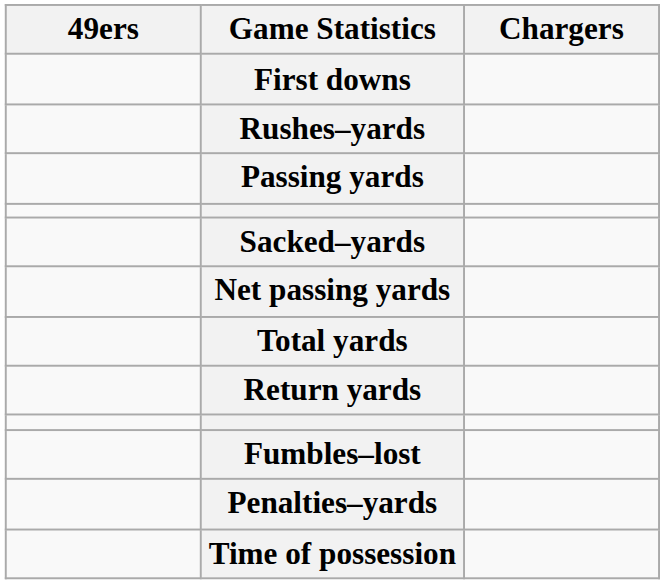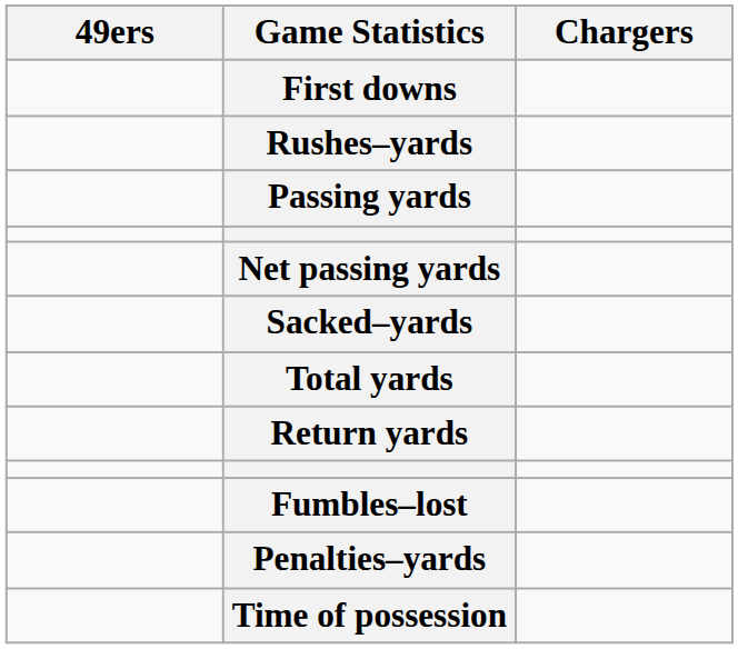rows swapped: Sacked–yards <-> Net passing yards
